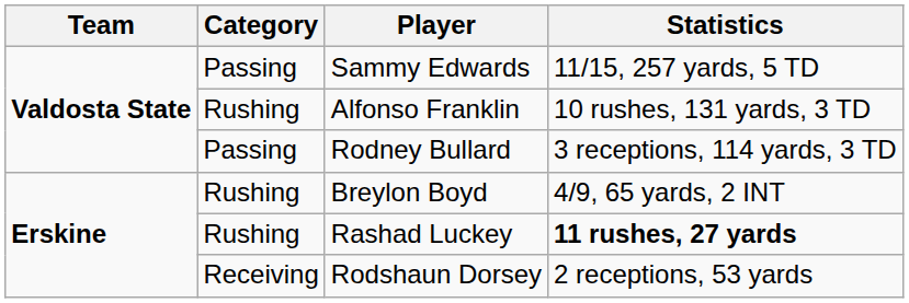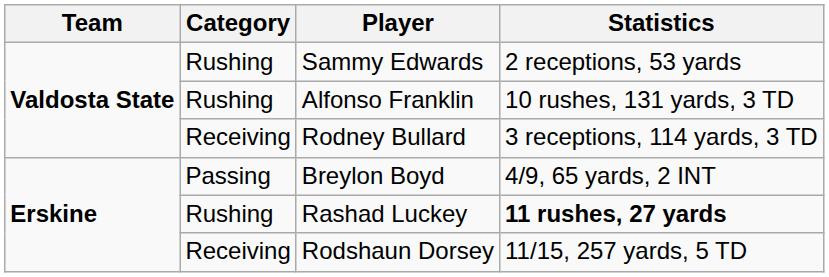Sammy Edwards | Category: Passing -> Rushing
Sammy Edwards | Statistics: 11/15, 257 yards, 5 TD -> 2 receptions, 53 yards
Rodney Bullard | Category: Passing -> Receiving
Breylon Boyd | Category: Rushing -> Passing
Rodshaun Dorsey | Statistics: 2 receptions, 53 yards -> 11/15, 257 yards, 5 TD
